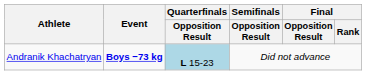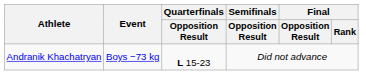Andranik Khachatryan | Event: bold -> normal
Andranik Khachatryan | Quarterfinals / Opposition Result: lightblue background -> no background
